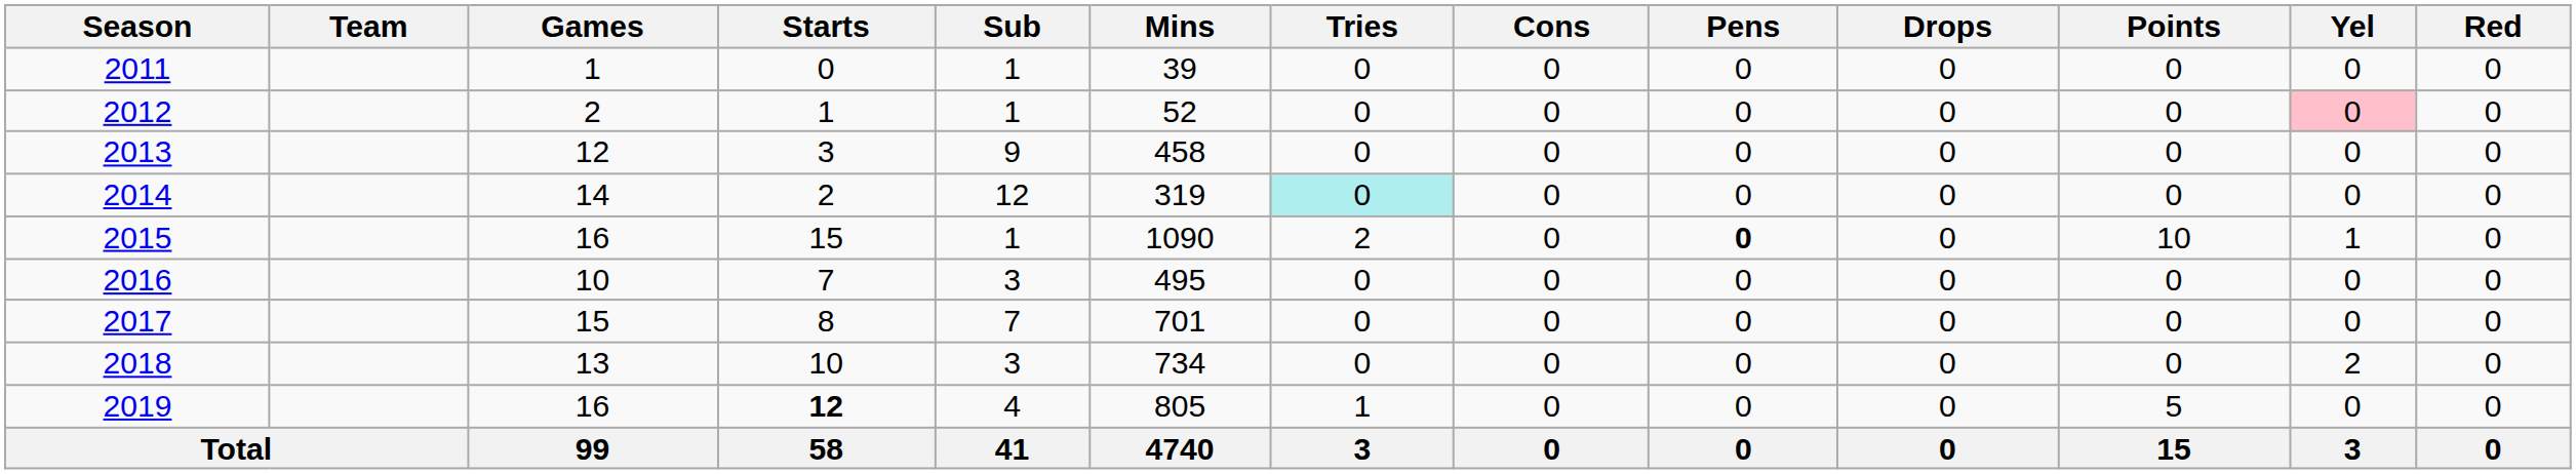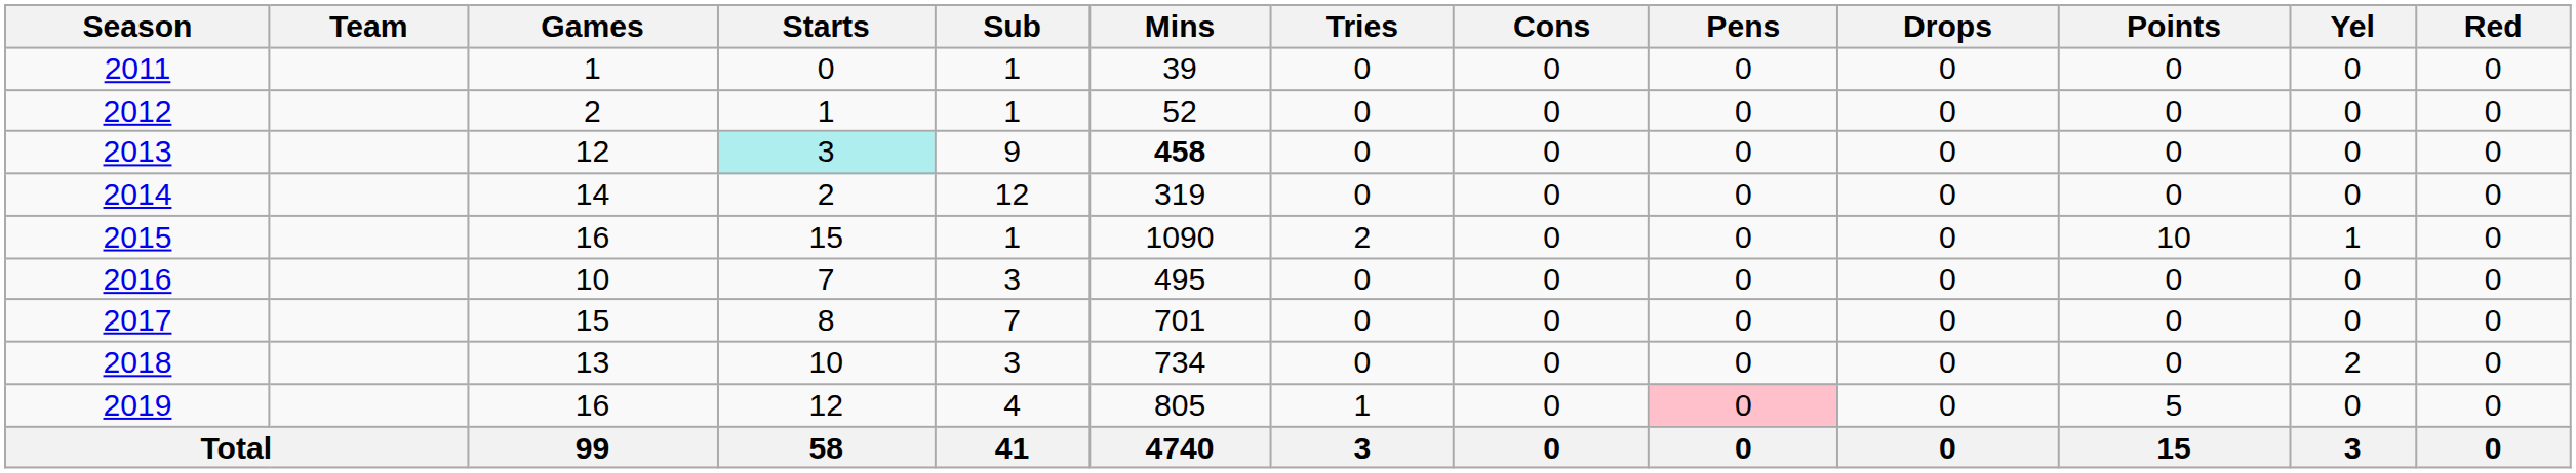2012 | Yel: pink background -> no background
2013 | Starts: no background -> paleturquoise background
2013 | Mins: normal -> bold
2014 | Tries: paleturquoise background -> no background
2015 | Pens: bold -> normal
2019 | Starts: bold -> normal
2019 | Pens: no background -> pink background
